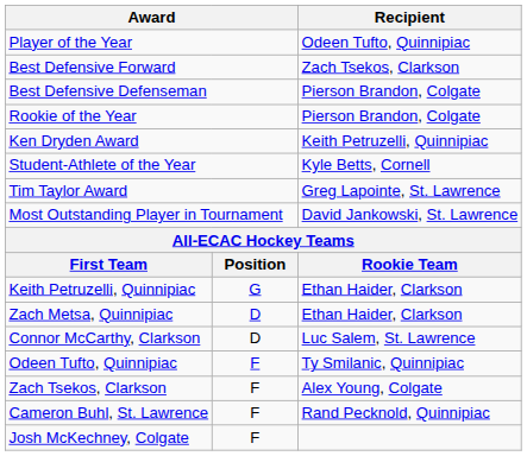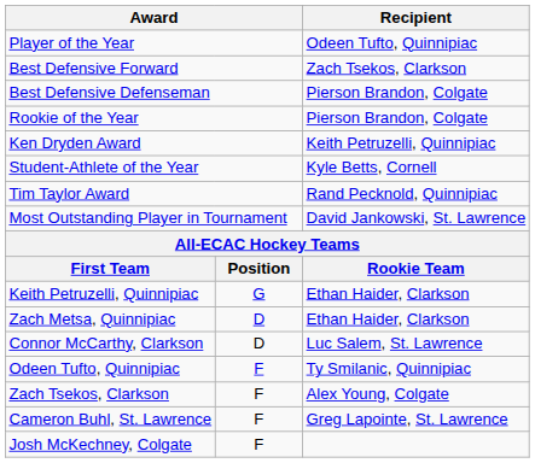Tim Taylor Award | Recipient: Greg Lapointe, St. Lawrence -> Rand Pecknold, Quinnipiac
Cameron Buhl, St. Lawrence | Recipient: Rand Pecknold, Quinnipiac -> Greg Lapointe, St. Lawrence
